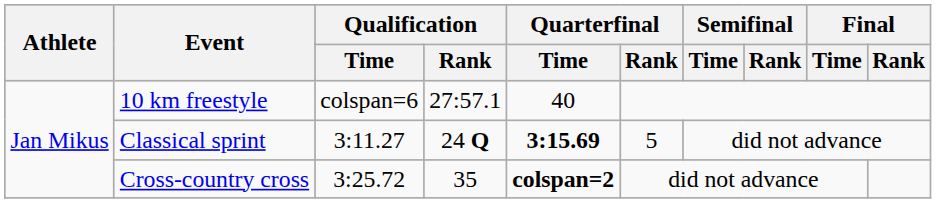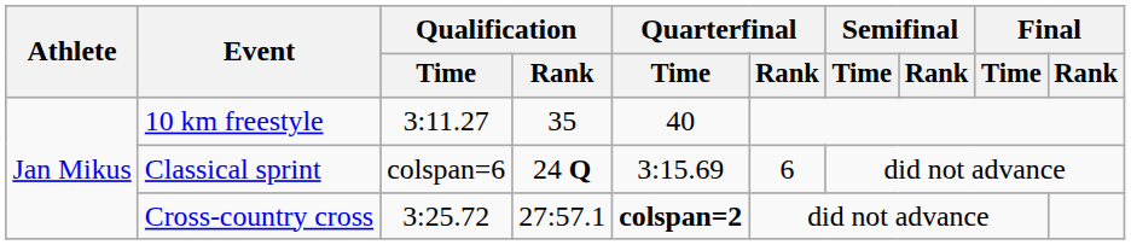10 km freestyle | Qualification / Time: colspan=6 -> 3:11.27
10 km freestyle | Qualification / Rank: 27:57.1 -> 35
Classical sprint | Qualification / Time: 3:11.27 -> colspan=6
Classical sprint | Quarterfinal / Time: bold -> normal
Classical sprint | Quarterfinal / Rank: 5 -> 6
Cross-country cross | Qualification / Rank: 35 -> 27:57.1
